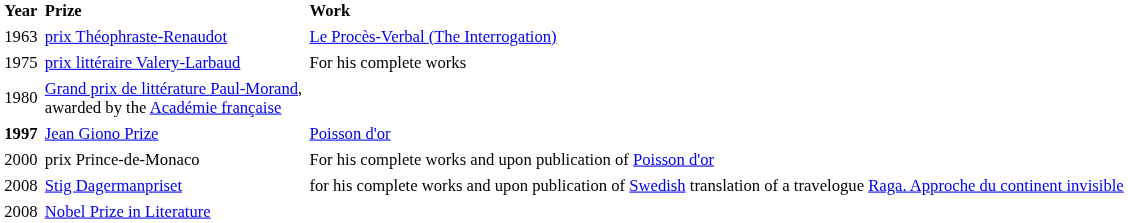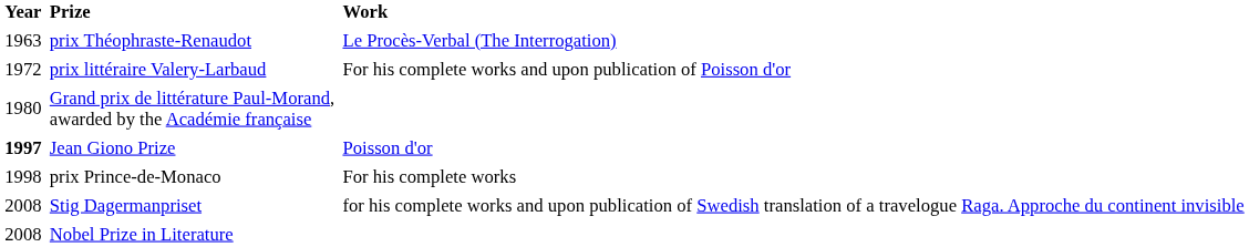prix littéraire Valery-Larbaud | Year: 1975 -> 1972
prix littéraire Valery-Larbaud | Work: For his complete works -> For his complete works and upon publication of Poisson d'or
prix Prince-de-Monaco | Year: 2000 -> 1998
prix Prince-de-Monaco | Work: For his complete works and upon publication of Poisson d'or -> For his complete works
